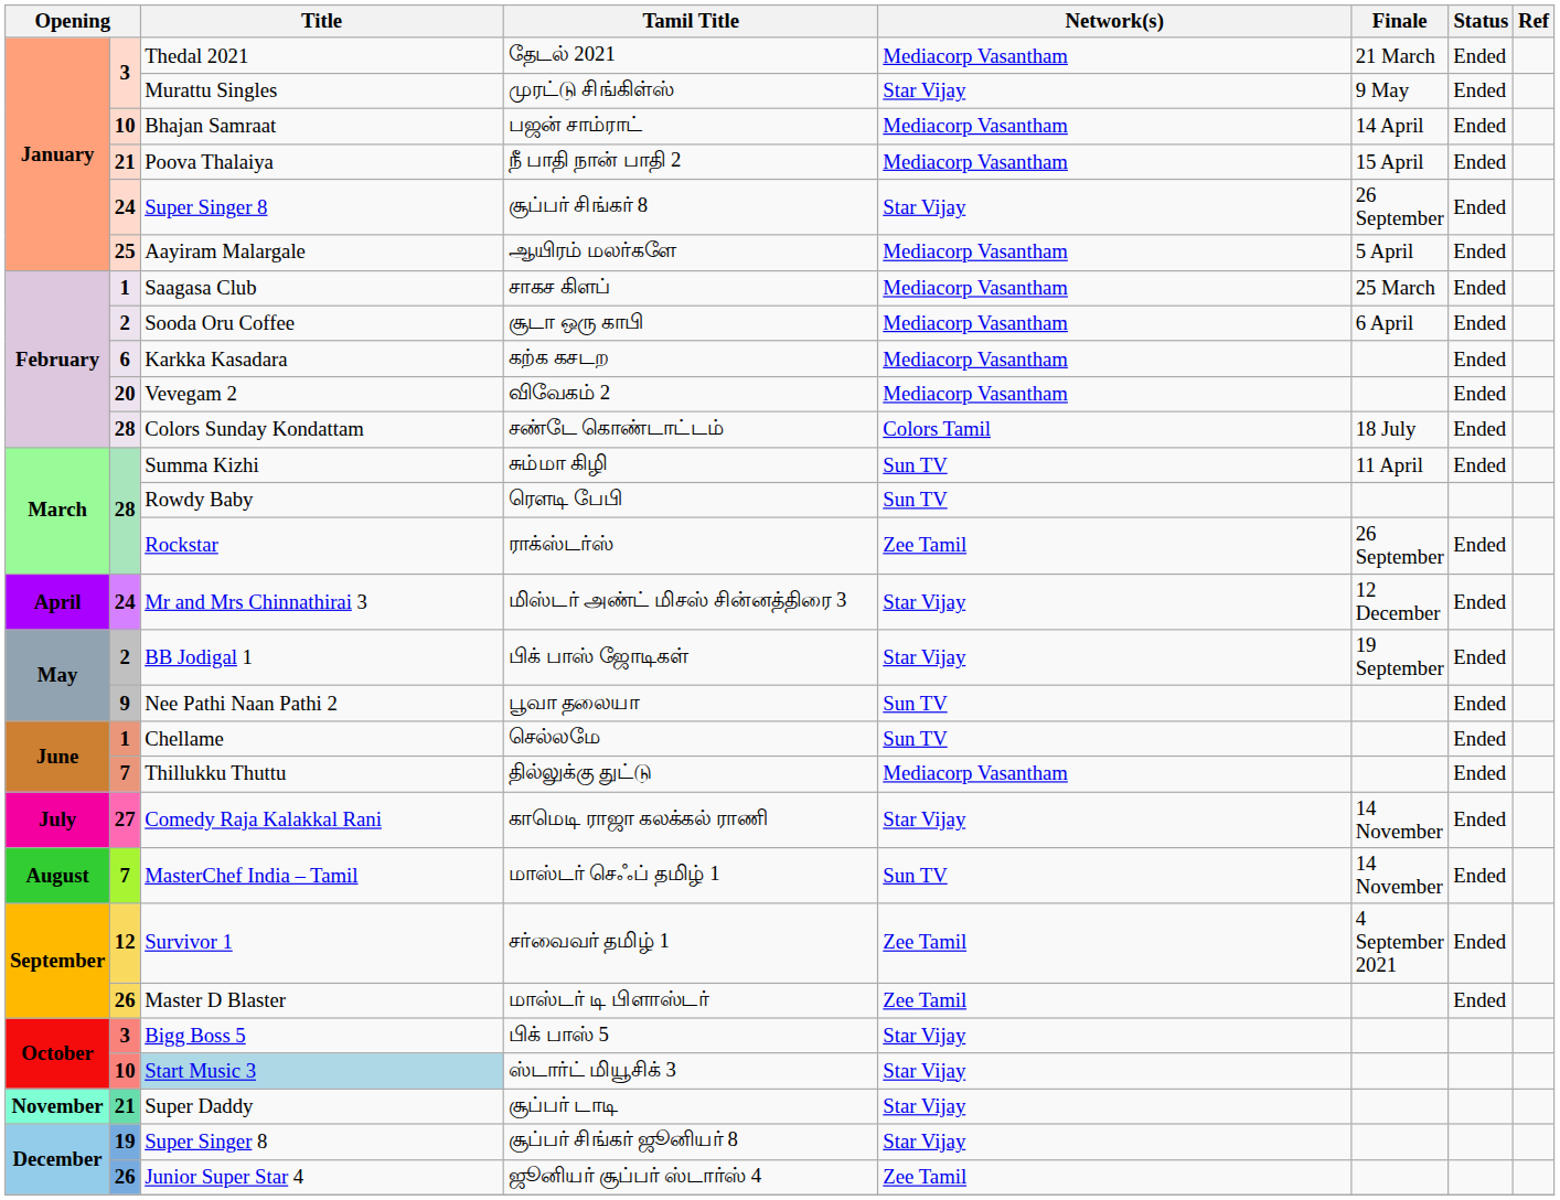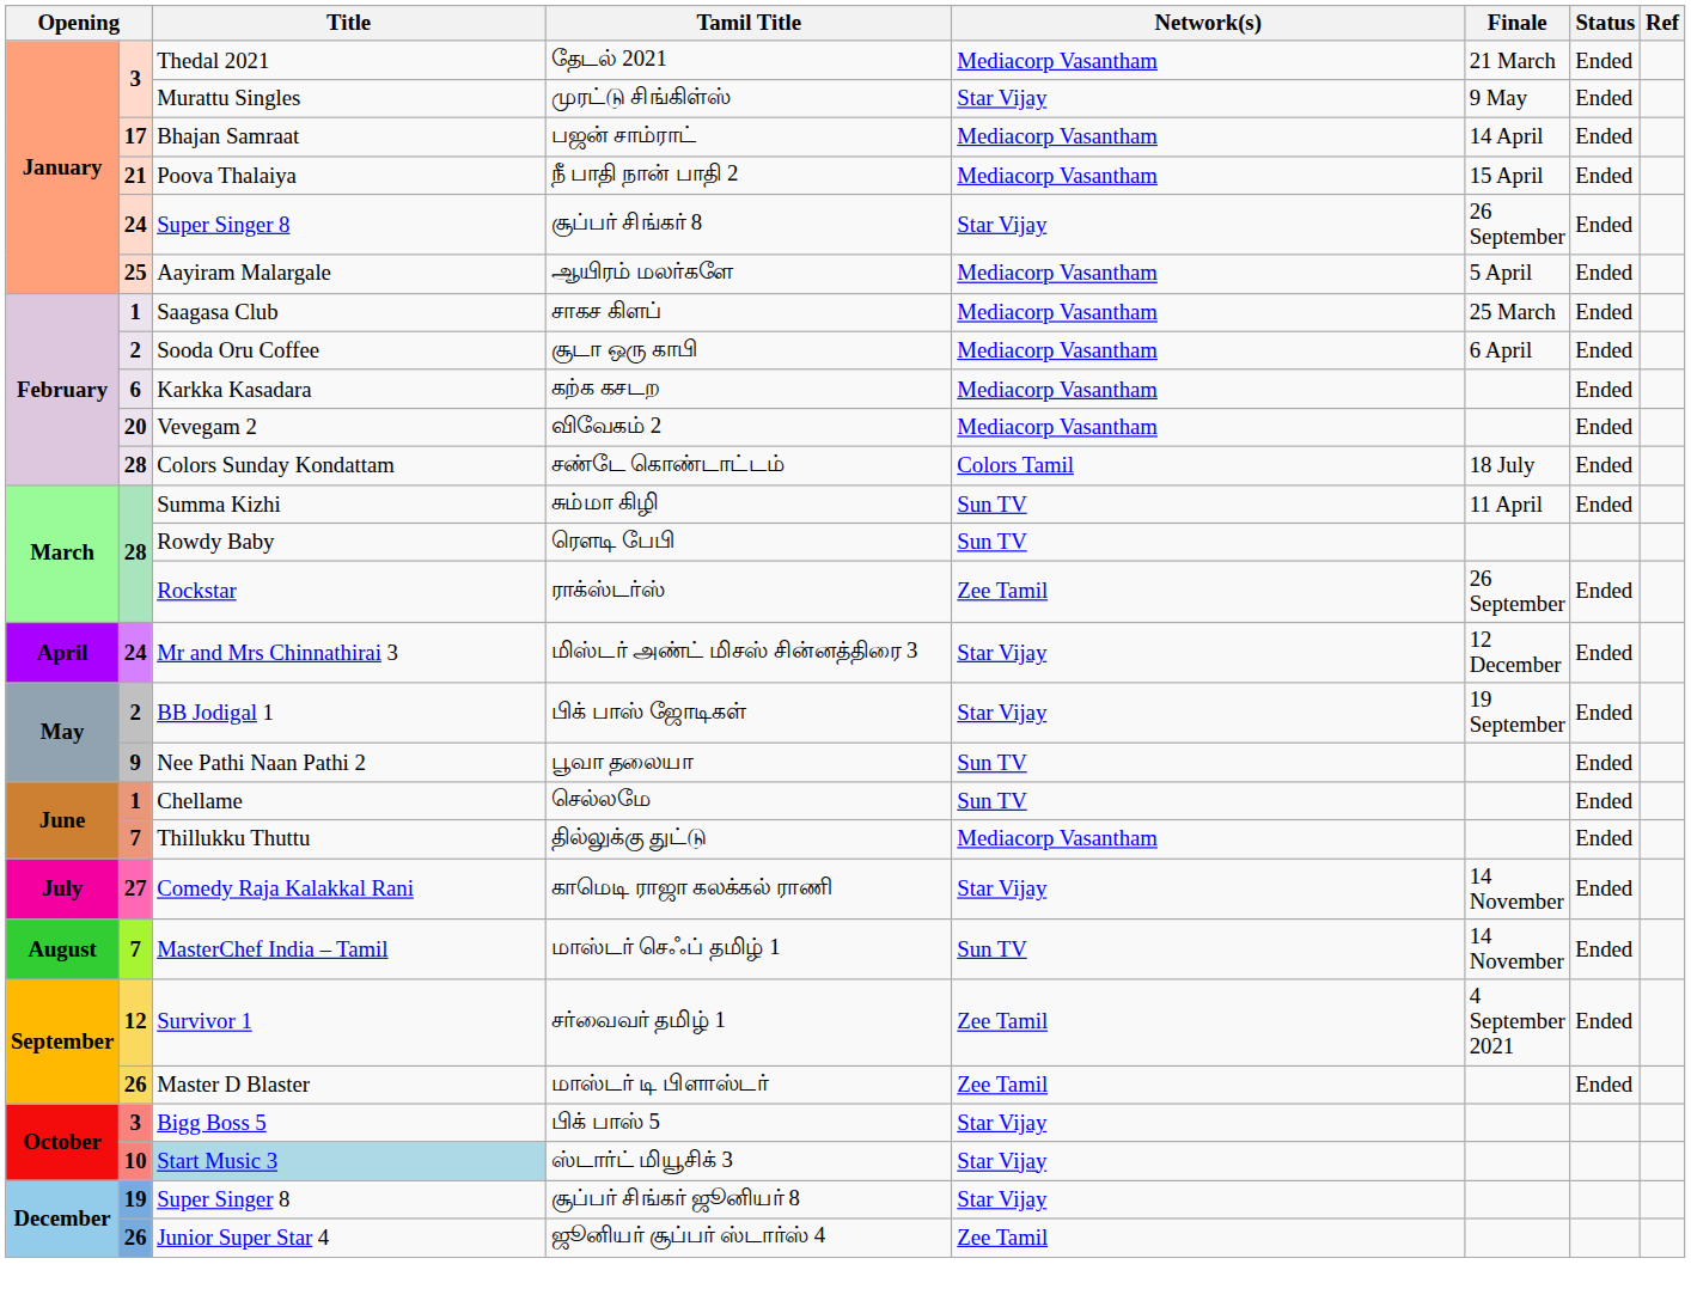பஜன் சாம்ராட் | column 2: 10 -> 17
- row: November | 21 | Super Daddy | சூப்பர் டாடி | Star Vijay
